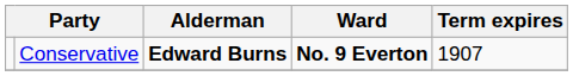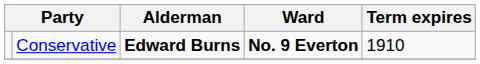Conservative | Term expires: 1907 -> 1910
